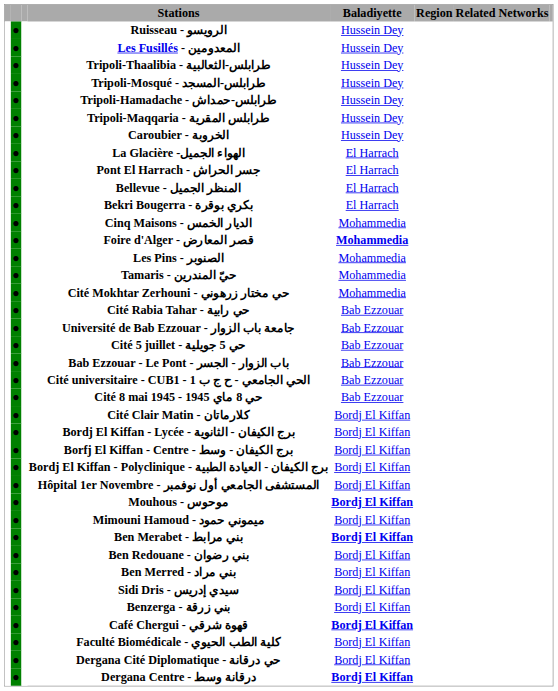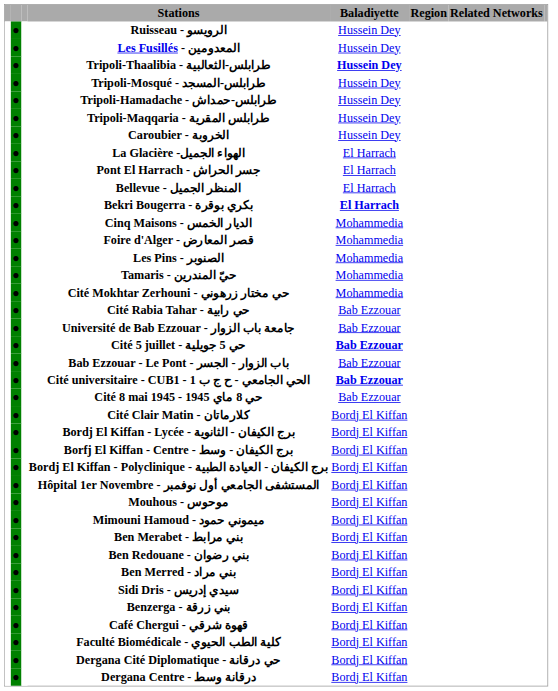Tripoli-Thaalibia - طرابلس-الثعالبية | Baladiyette: normal -> bold
Bekri Bougerra - بكري بوقرة | Baladiyette: normal -> bold
Foire d'Alger - قصر المعارض | Baladiyette: bold -> normal
Cité 5 juillet - حي 5 جويلية | Baladiyette: normal -> bold
Cité universitaire - CUB1 - الحي الجامعي - ح ج ب 1 | Baladiyette: normal -> bold
Mouhous - موحوس | Baladiyette: bold -> normal
Ben Merabet - بني مرابط | Baladiyette: bold -> normal
Café Chergui - قهوة شرقي | Baladiyette: bold -> normal
Dergana Centre - درقانة وسط | Baladiyette: bold -> normal
